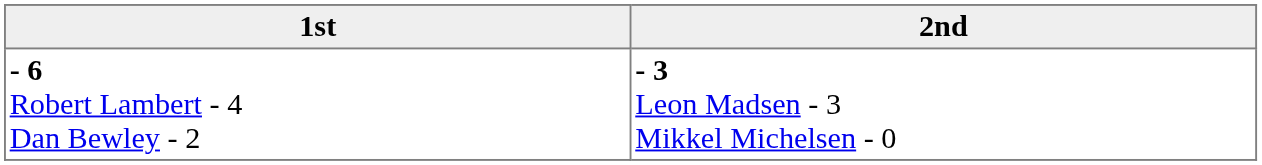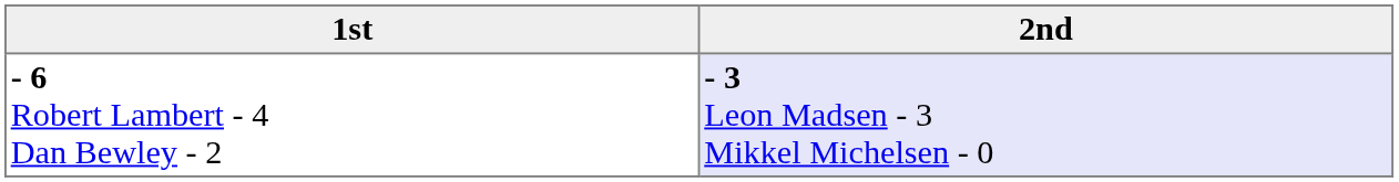- 6 Robert Lambert - 4 Dan Bewley - 2 | 2nd: no background -> lavender background
